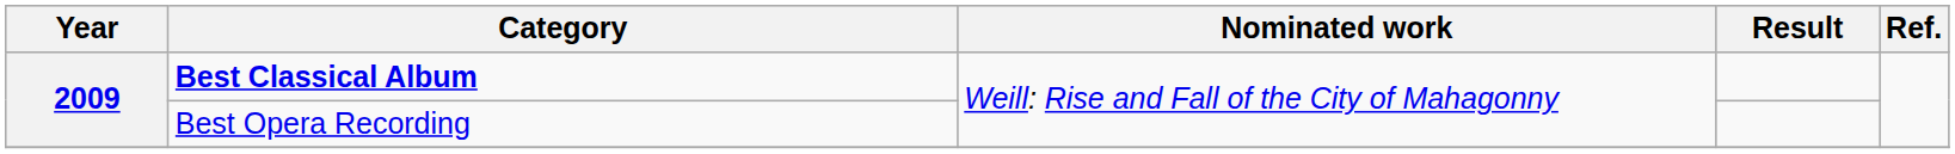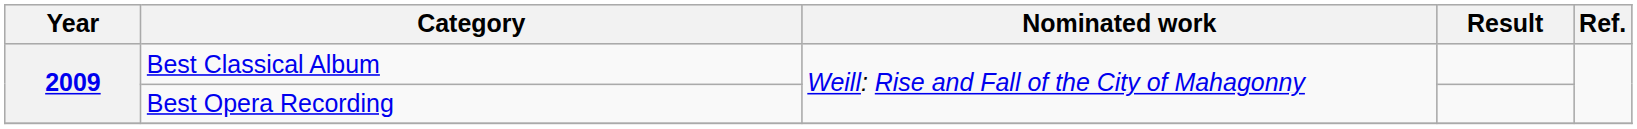Best Classical Album | Category: bold -> normal
